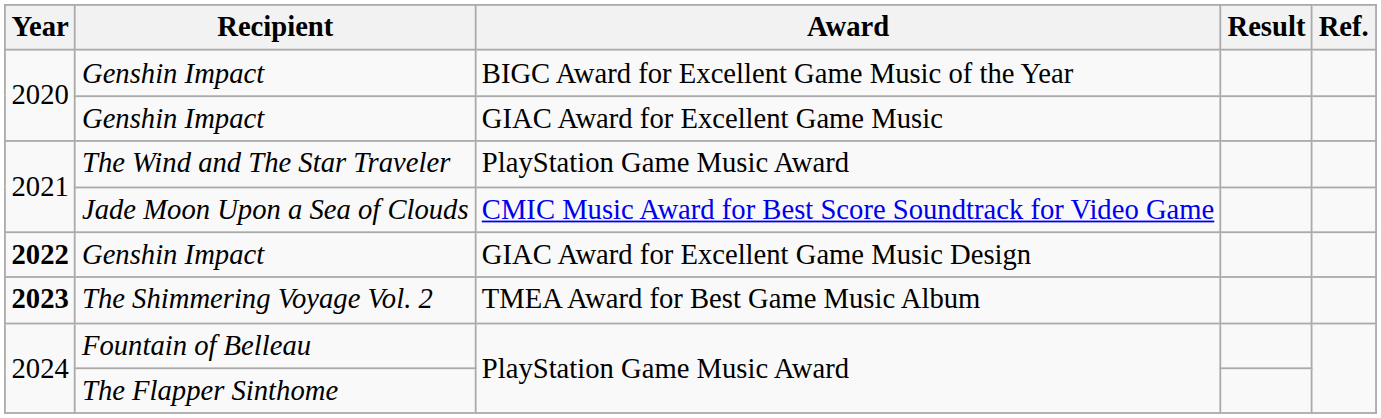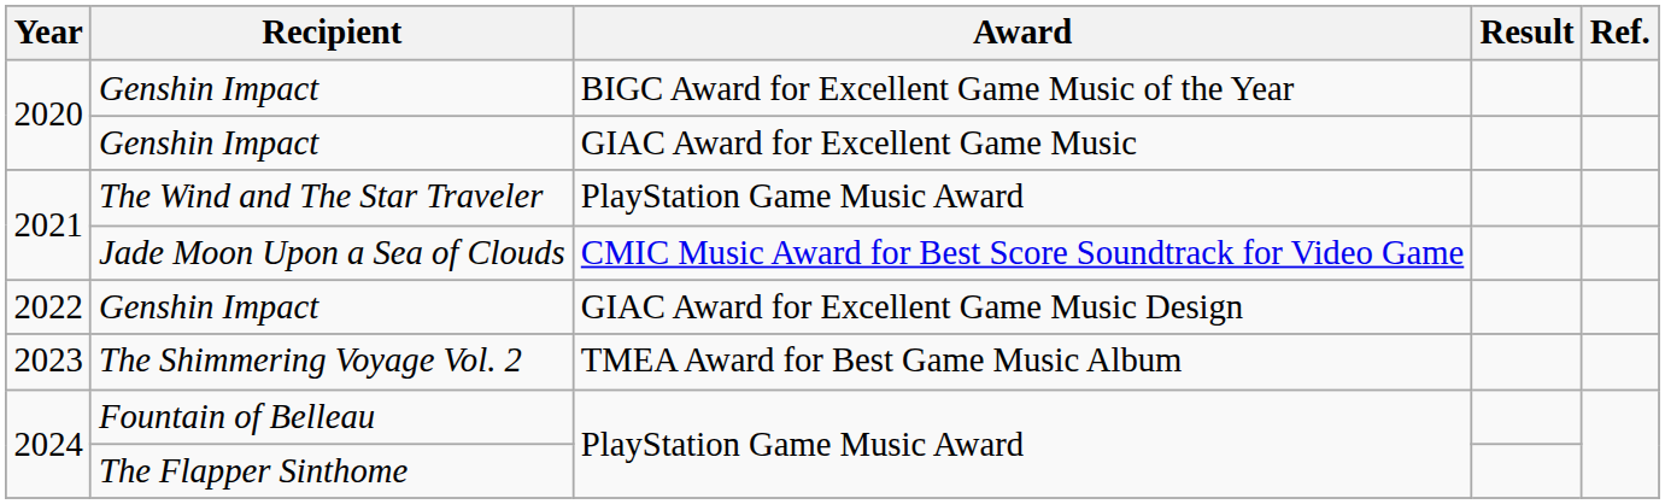Genshin Impact / GIAC Award for Excellent Game Music Design | Year: bold -> normal
The Shimmering Voyage Vol. 2 | Year: bold -> normal
